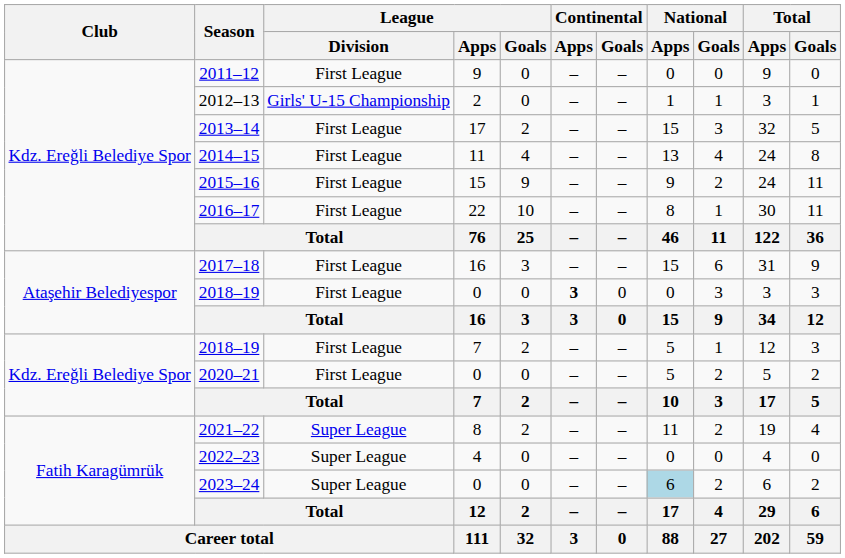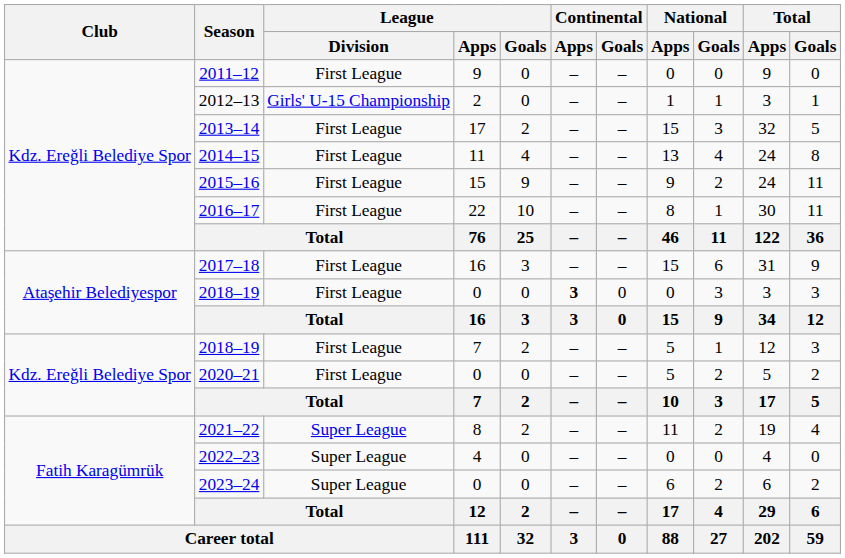2023–24 | National / Apps: lightblue background -> no background
